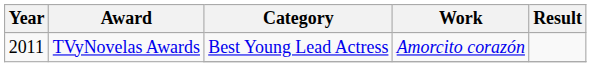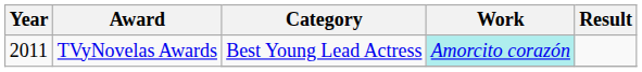TVyNovelas Awards / Best Young Lead Actress | Work: no background -> paleturquoise background
